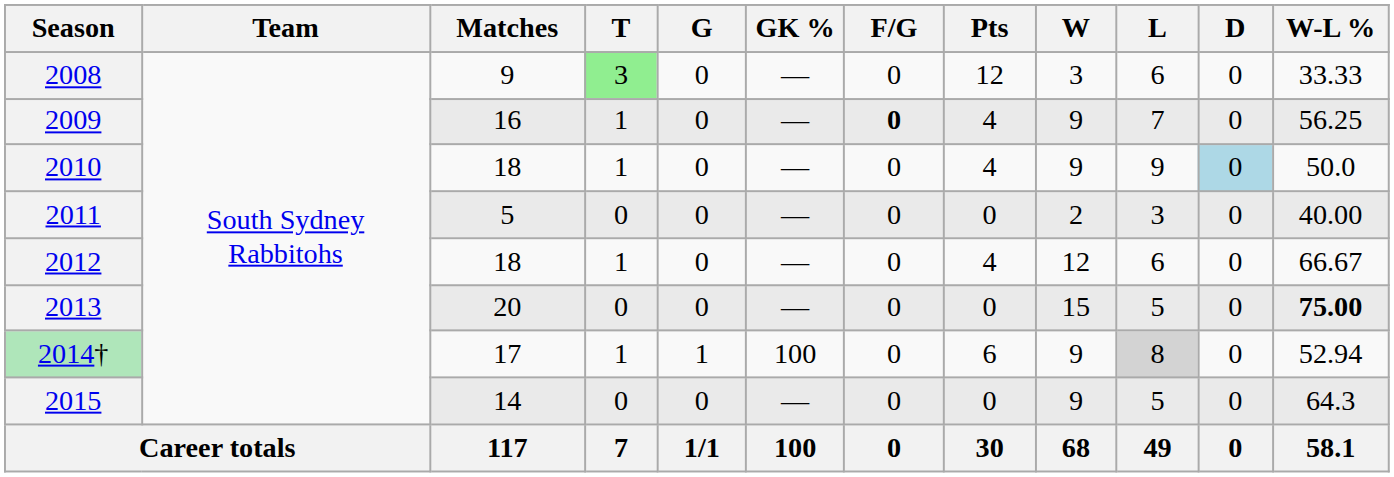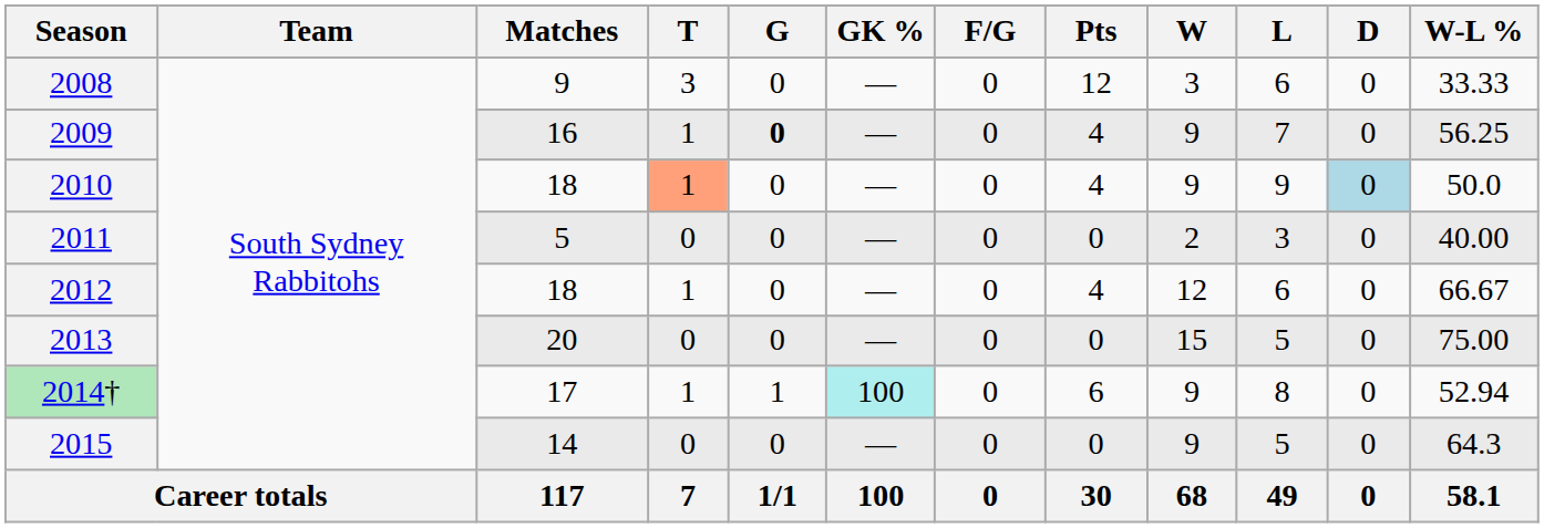2008 | T: lightgreen background -> no background
2009 | G: normal -> bold
2009 | F/G: bold -> normal
2010 | T: no background -> lightsalmon background
2013 | W-L %: bold -> normal
2014† | GK %: no background -> paleturquoise background
2014† | L: lightgrey background -> no background
